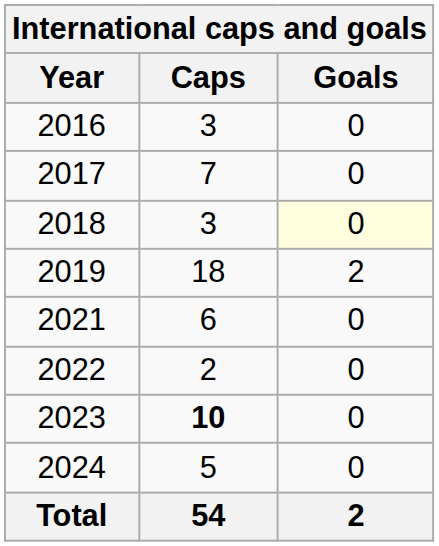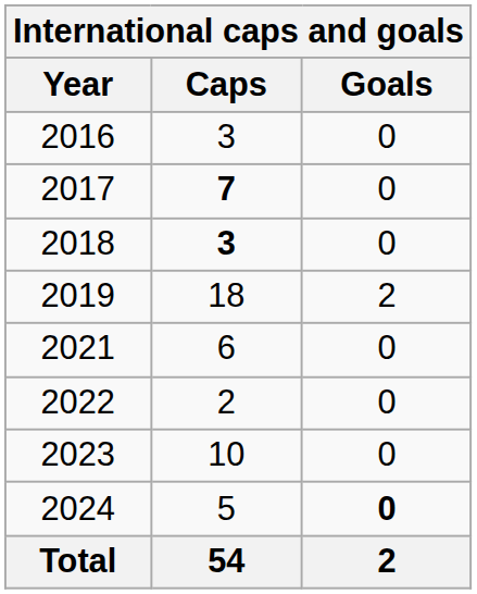2017 | Caps: normal -> bold
2018 | Caps: normal -> bold
2018 | Goals: lightyellow background -> no background
2023 | Caps: bold -> normal
2024 | Goals: normal -> bold
